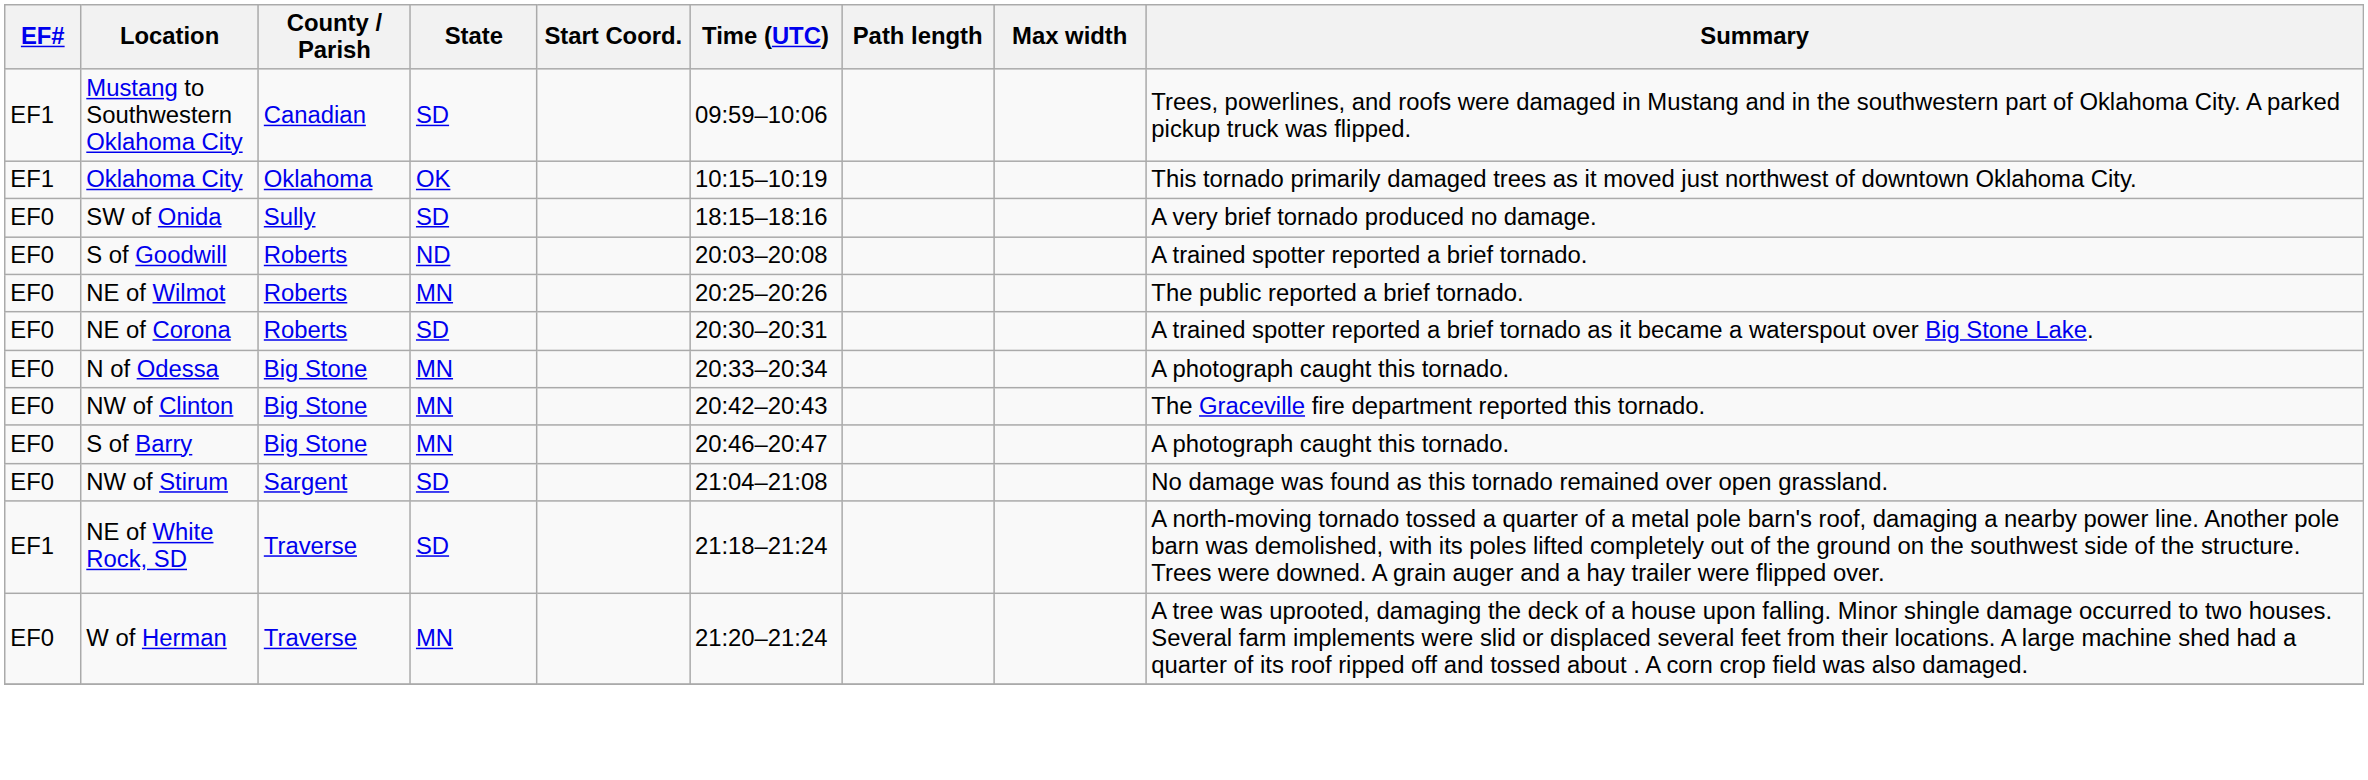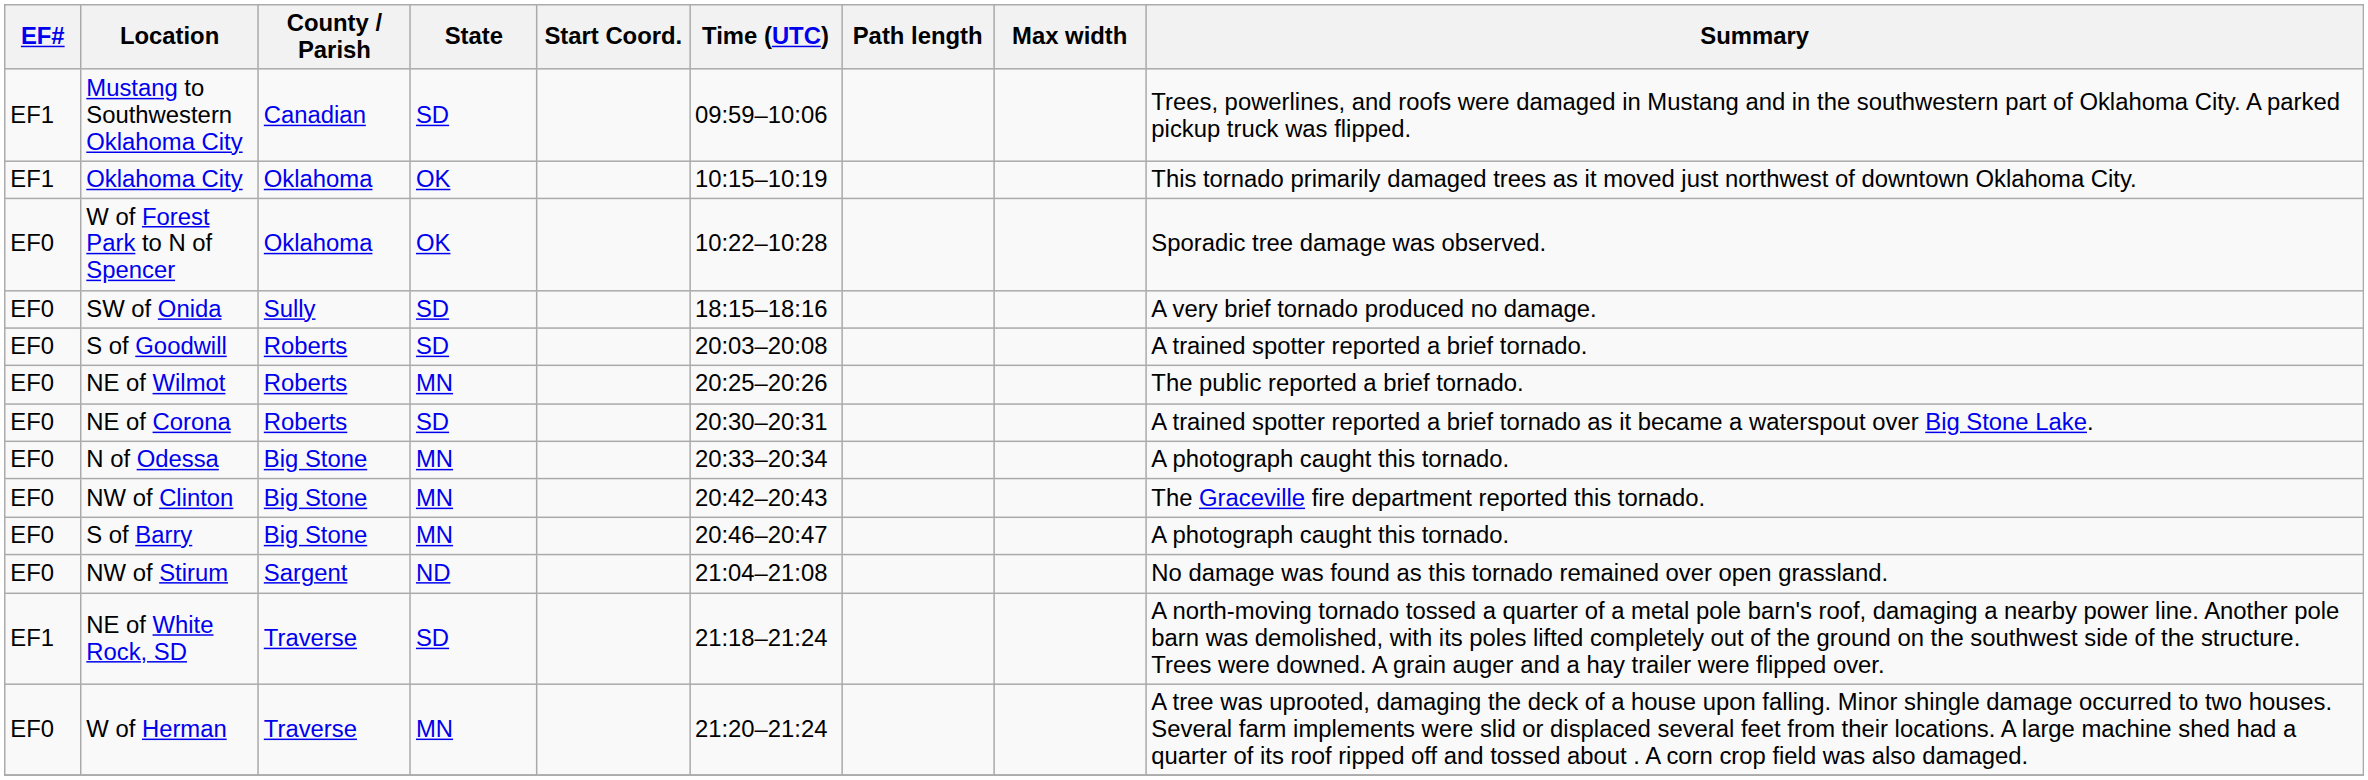+ row: EF0 | W of Forest Park to N of Spencer | Oklahoma | OK | 10:22–10:28 | Sporadic tree damage was observed.
S of Goodwill | State: ND -> SD
NW of Stirum | State: SD -> ND
